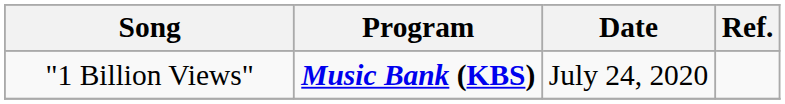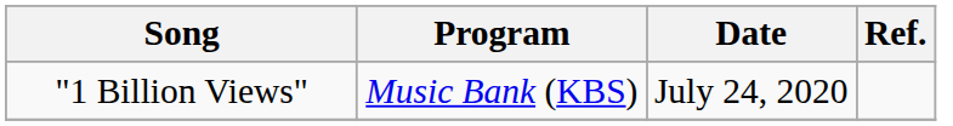"1 Billion Views" | Program: bold -> normal
